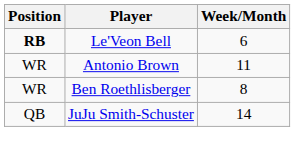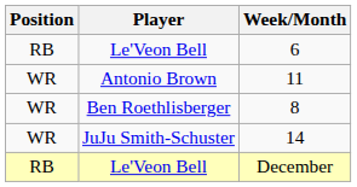6 | Position: bold -> normal
14 | Position: QB -> WR
+ row: RB | Le'Veon Bell | December
